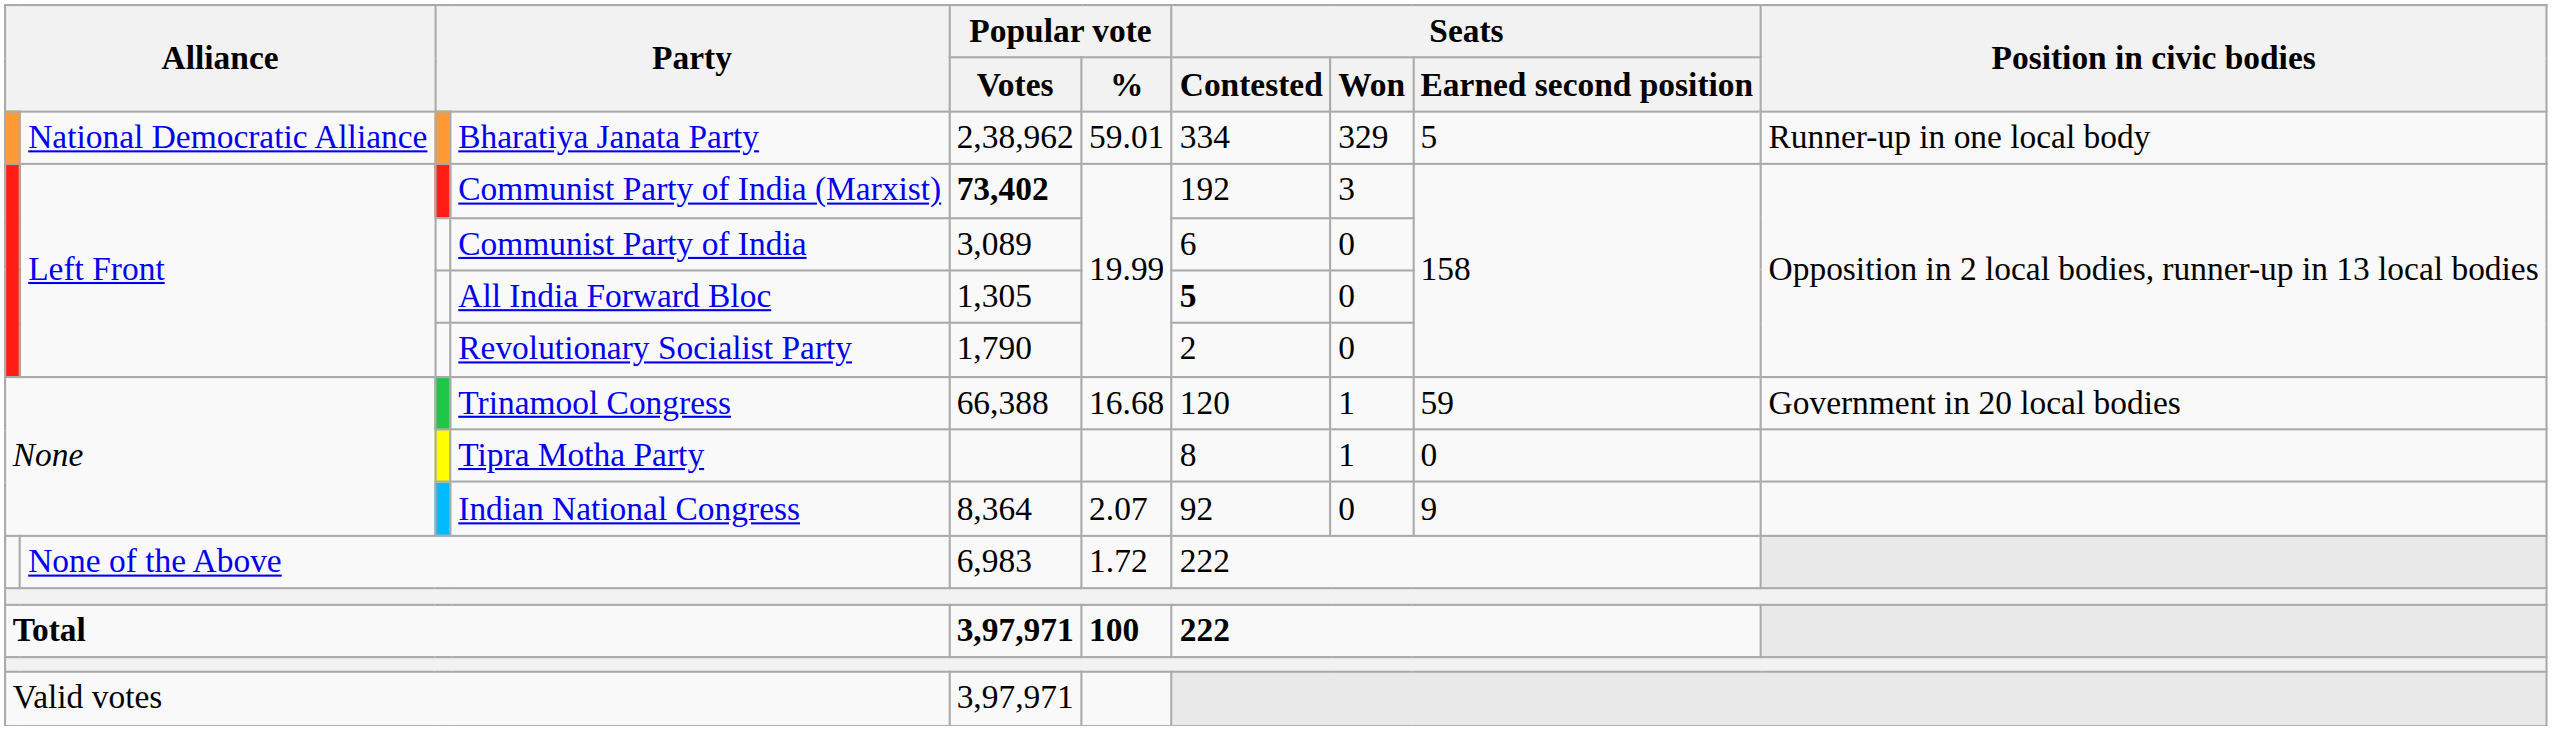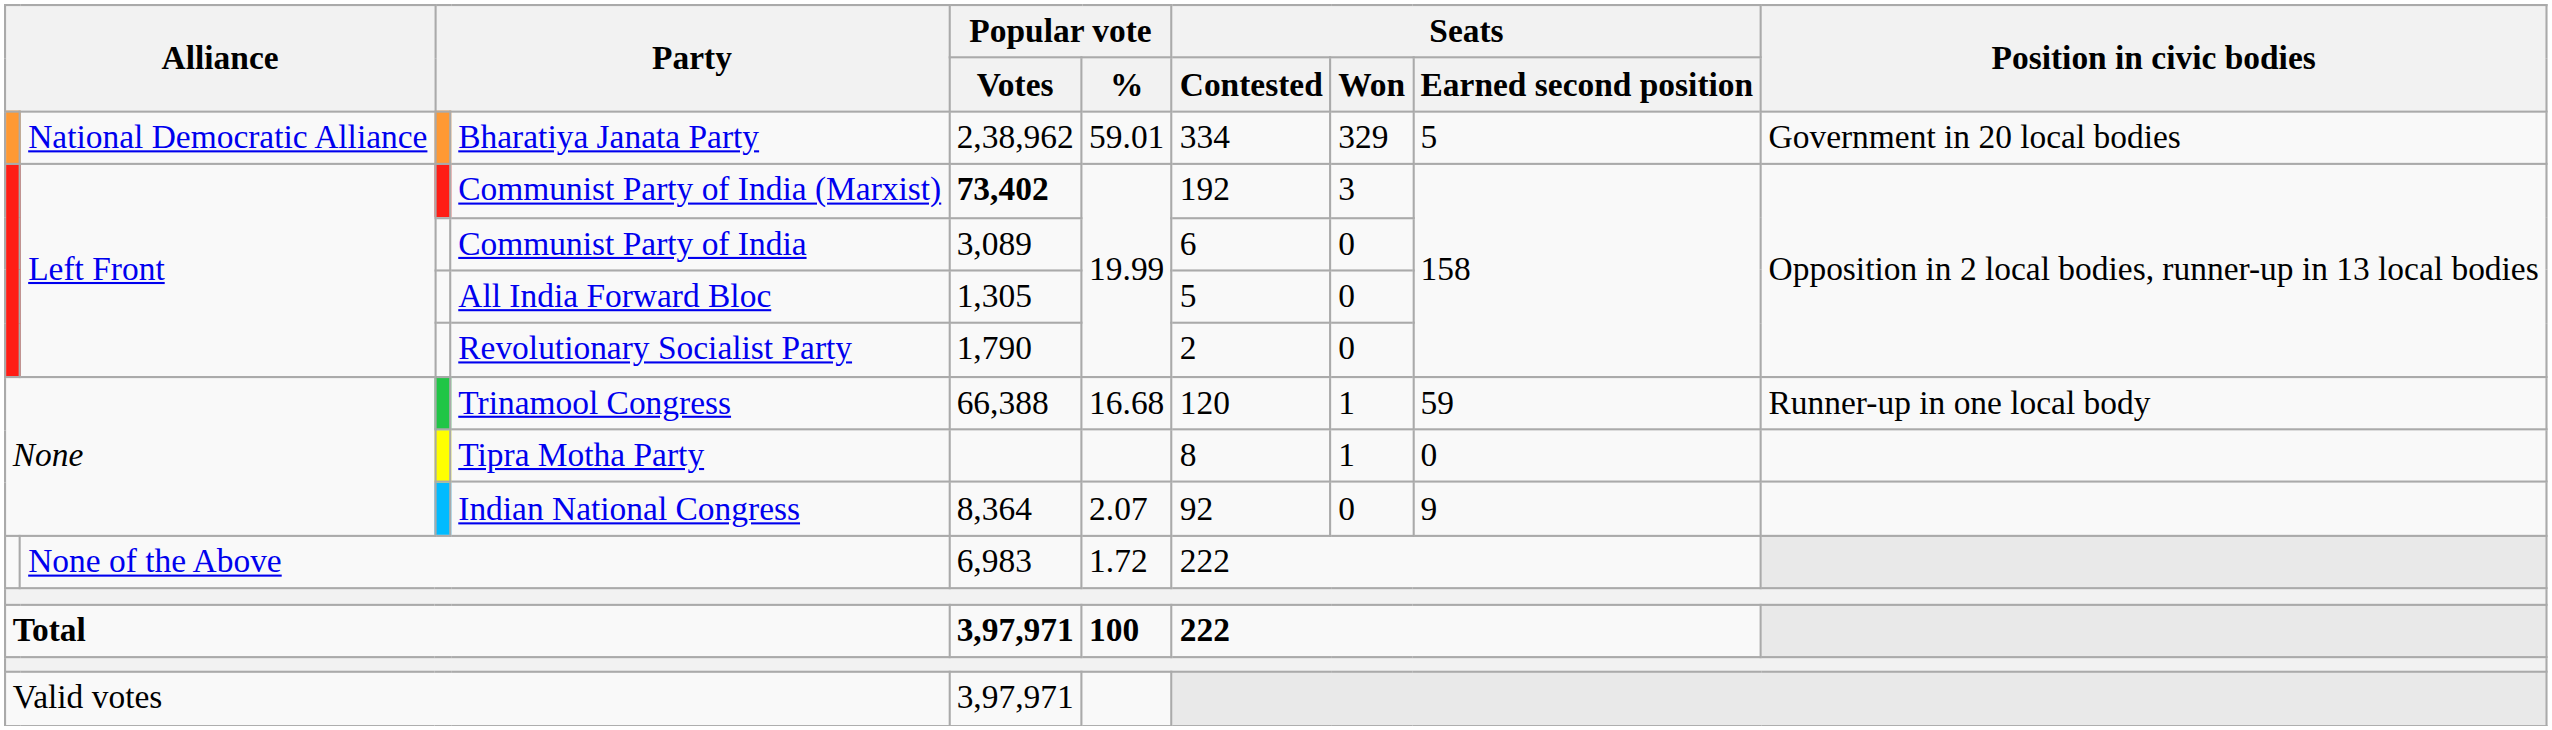Bharatiya Janata Party | Position in civic bodies: Runner-up in one local body -> Government in 20 local bodies
All India Forward Bloc | Seats / Contested: bold -> normal
Trinamool Congress | Position in civic bodies: Government in 20 local bodies -> Runner-up in one local body
